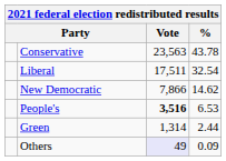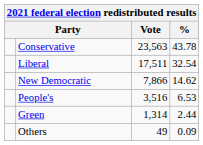People's | Vote: bold -> normal
Others | Vote: lavender background -> no background
